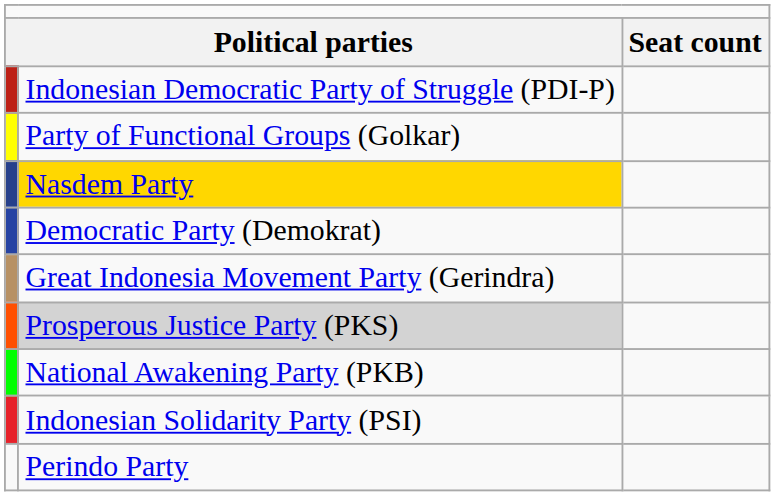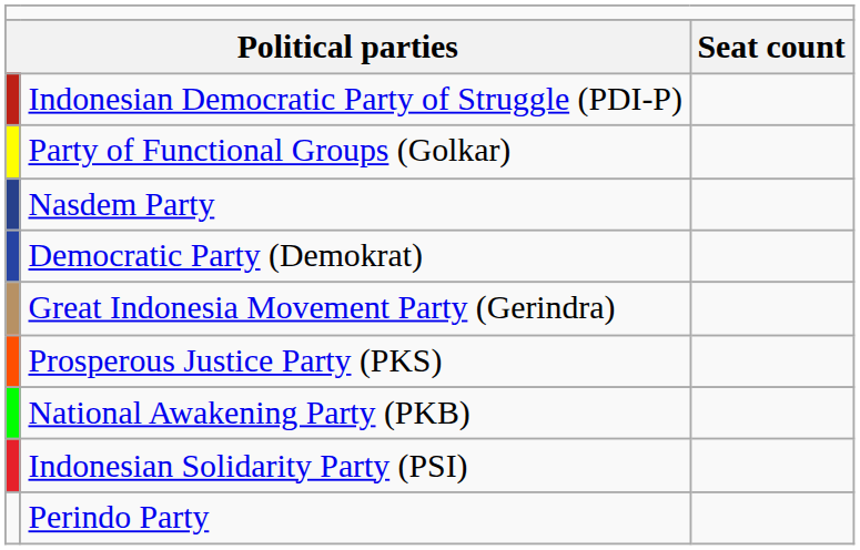Nasdem Party | column 2: gold background -> no background
Prosperous Justice Party (PKS) | column 2: lightgrey background -> no background
